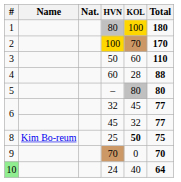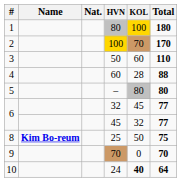25 | Name: normal -> bold
25 | KOL: bold -> normal
24 | #: lightgreen background -> no background
24 | KOL: normal -> bold
